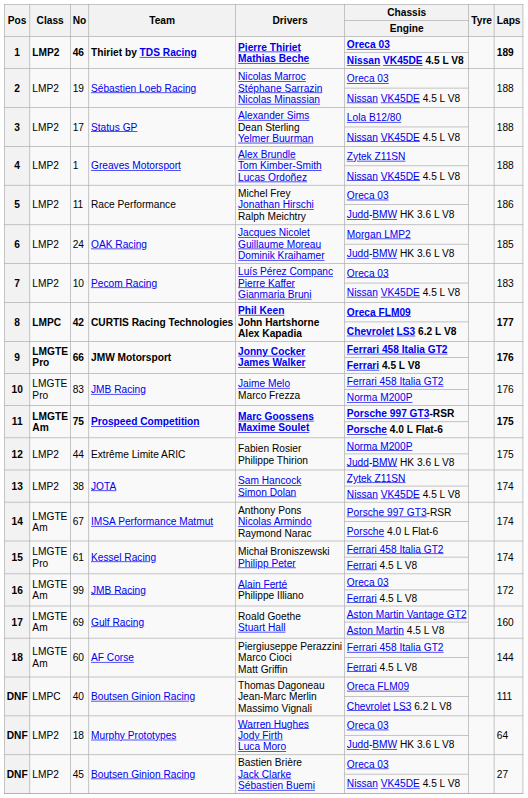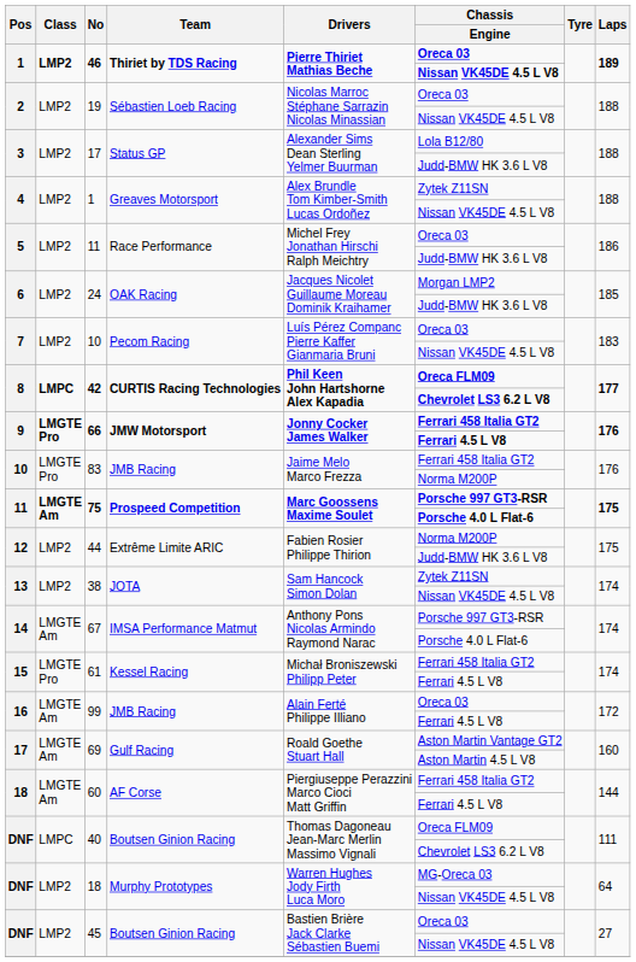row 8 | Chassis / Engine: Nissan VK45DE 4.5 L V8 -> Judd-BMW HK 3.6 L V8
row 41 | Chassis / Engine: Oreca 03 -> MG-Oreca 03
row 42 | Chassis / Engine: Judd-BMW HK 3.6 L V8 -> Nissan VK45DE 4.5 L V8
